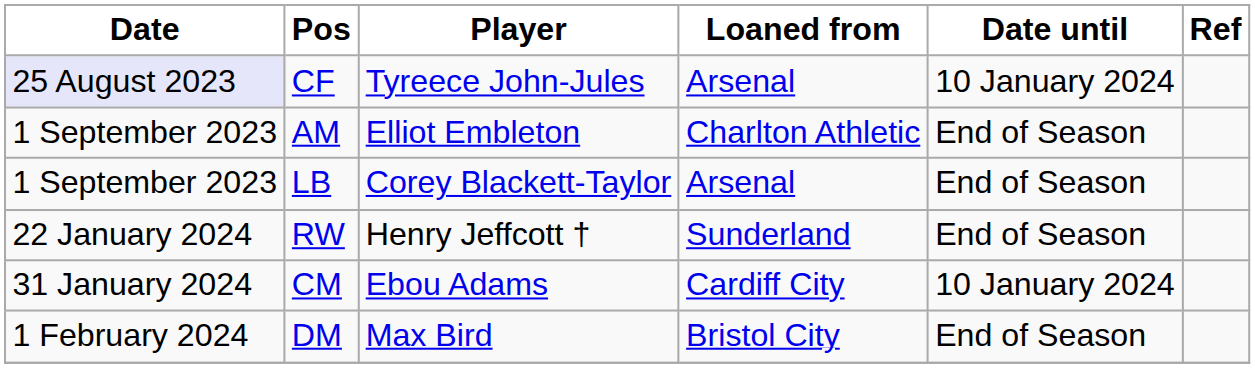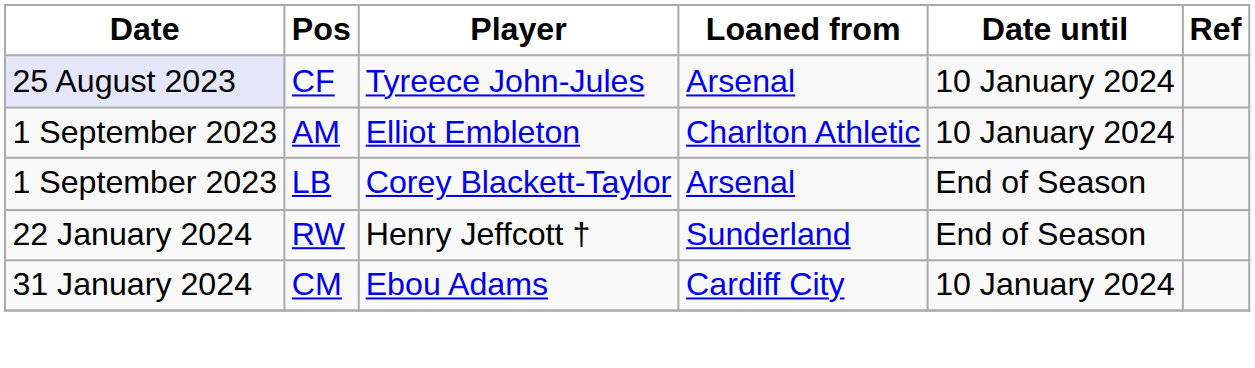AM | Date until: End of Season -> 10 January 2024
- row: 1 February 2024 | DM | Max Bird | Bristol City | End of Season
